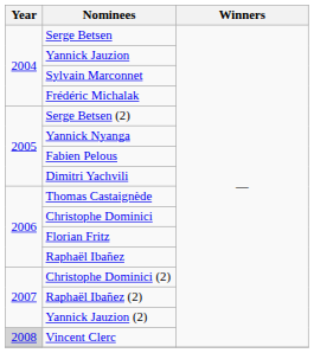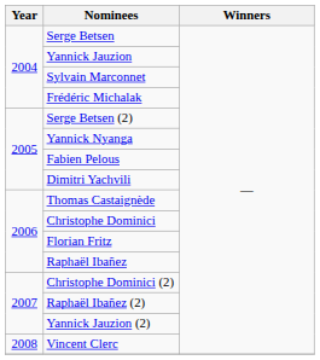Vincent Clerc | Year: lightgrey background -> no background
